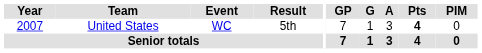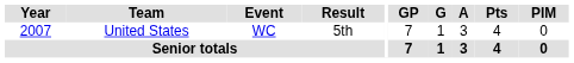United States | Pts: bold -> normal
